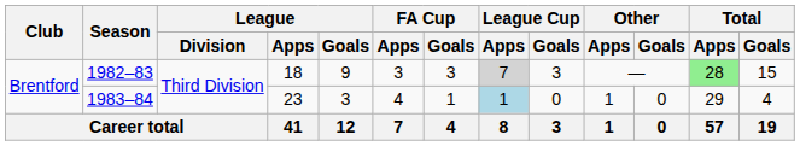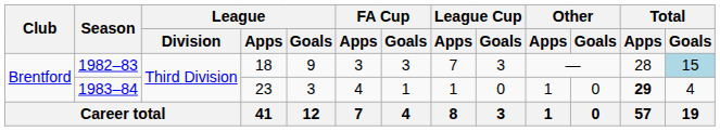1982–83 | League Cup / Apps: lightgrey background -> no background
1982–83 | Total / Apps: lightgreen background -> no background
1982–83 | Total / Goals: no background -> lightblue background
1983–84 | League Cup / Apps: lightblue background -> no background
1983–84 | Total / Apps: normal -> bold
